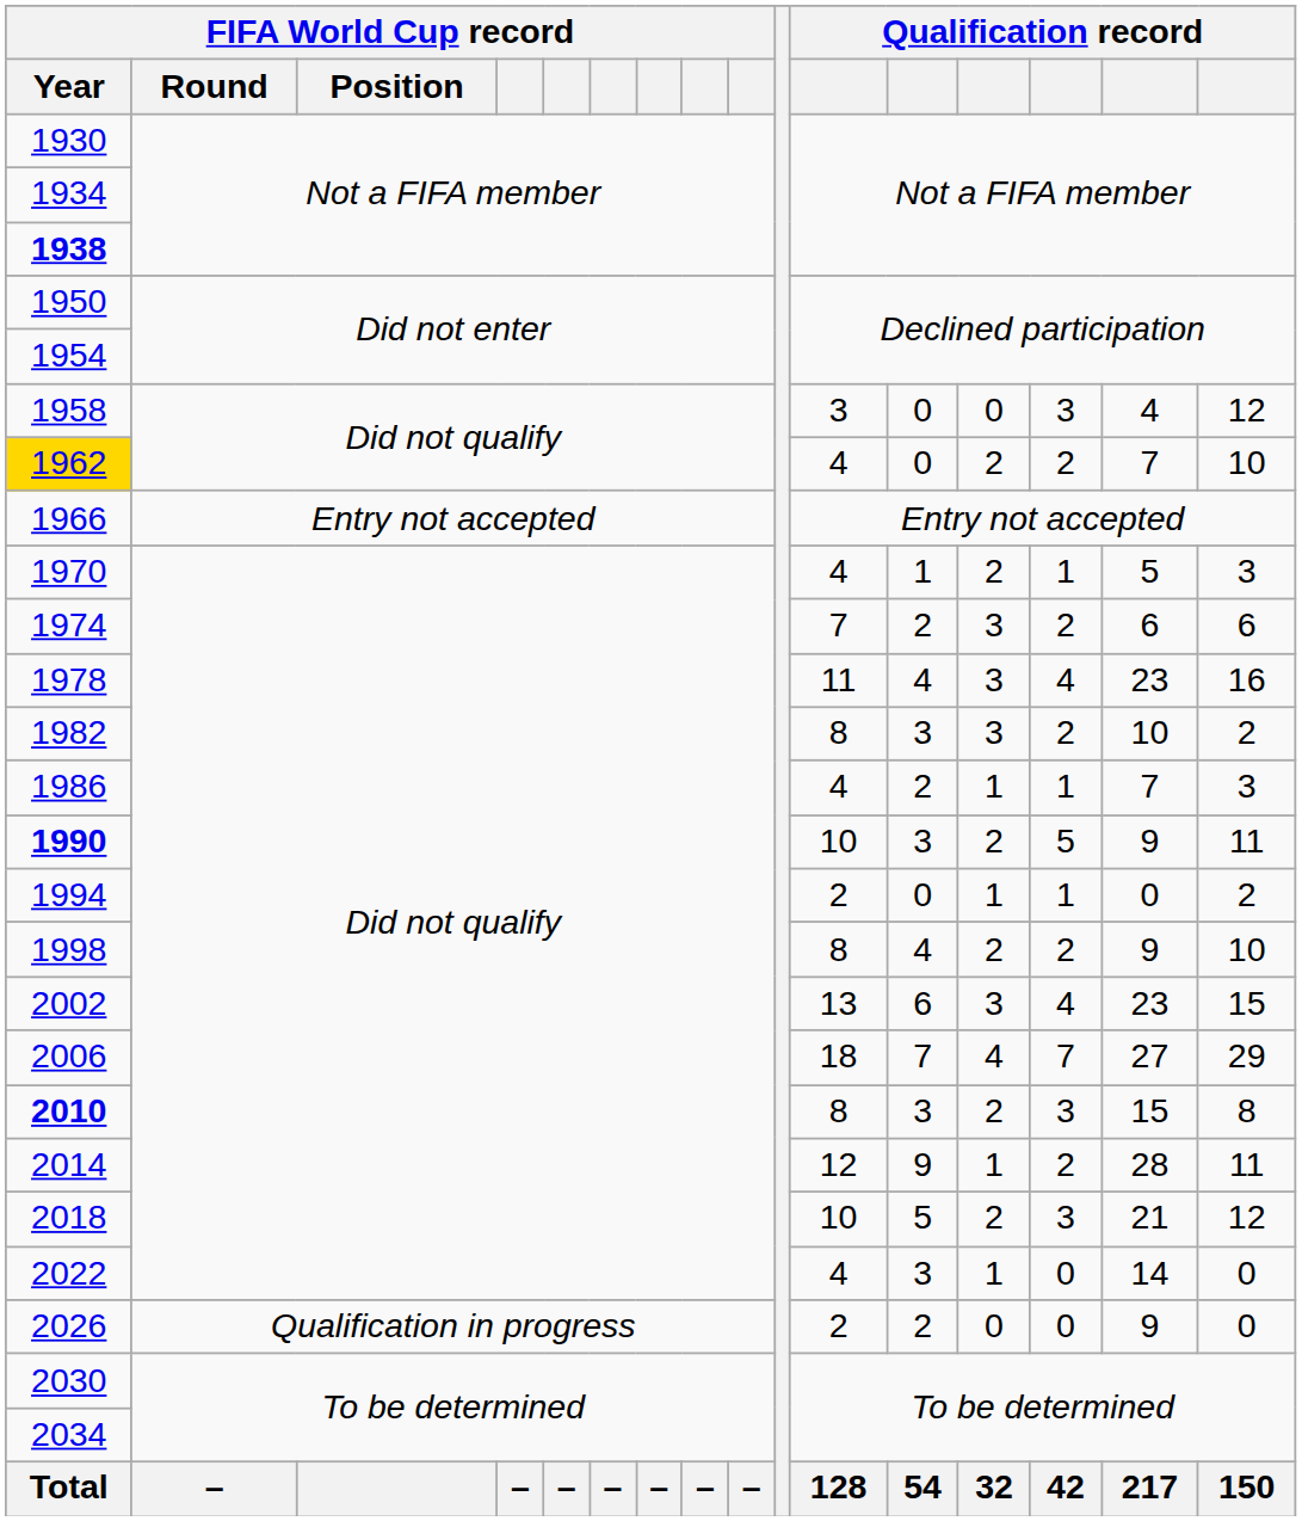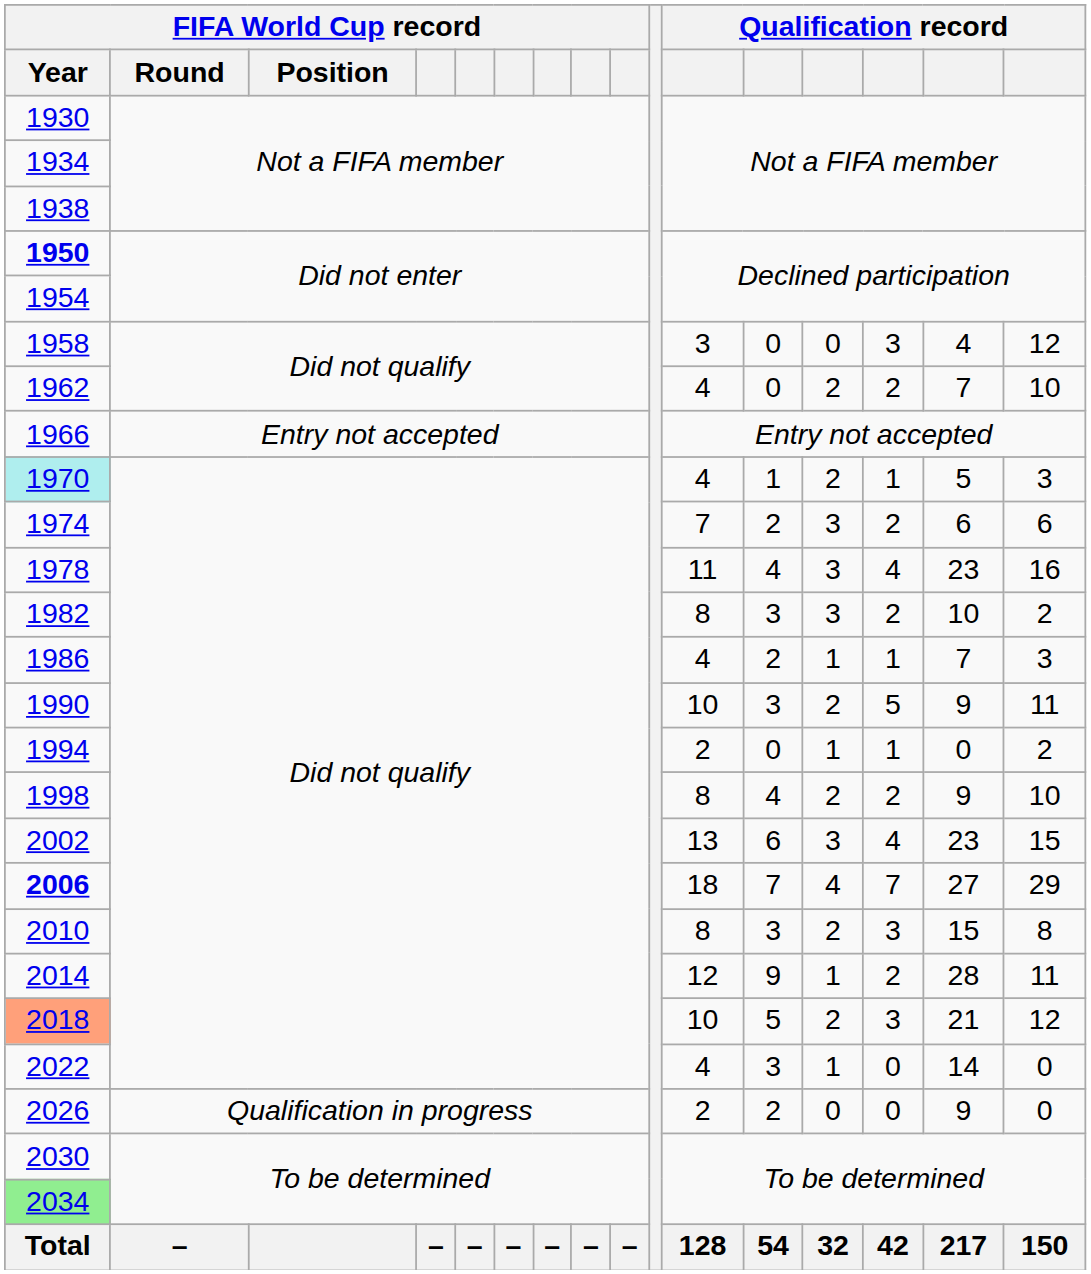1938 | FIFA World Cup record / Year: bold -> normal
1950 | FIFA World Cup record / Year: normal -> bold
1962 | FIFA World Cup record / Year: gold background -> no background
1970 | FIFA World Cup record / Year: no background -> paleturquoise background
1990 | FIFA World Cup record / Year: bold -> normal
2006 | FIFA World Cup record / Year: normal -> bold
2010 | FIFA World Cup record / Year: bold -> normal
2018 | FIFA World Cup record / Year: no background -> lightsalmon background
2034 | FIFA World Cup record / Year: no background -> lightgreen background
